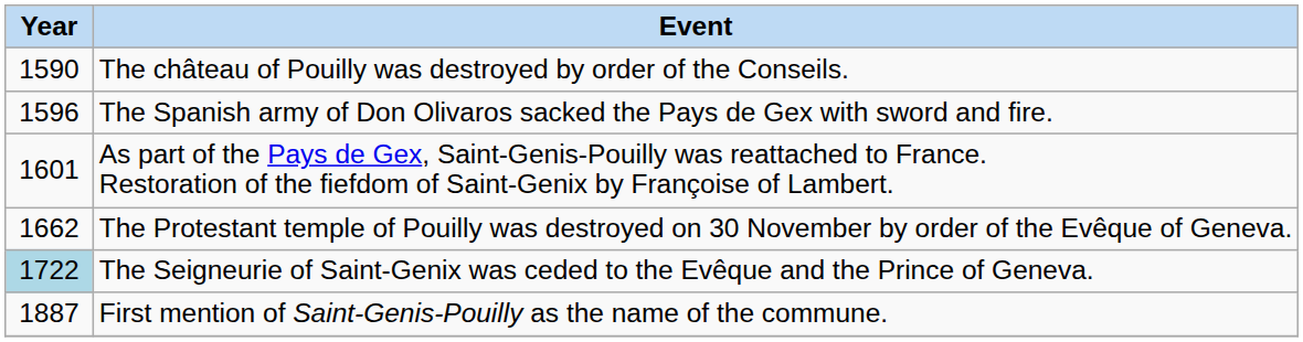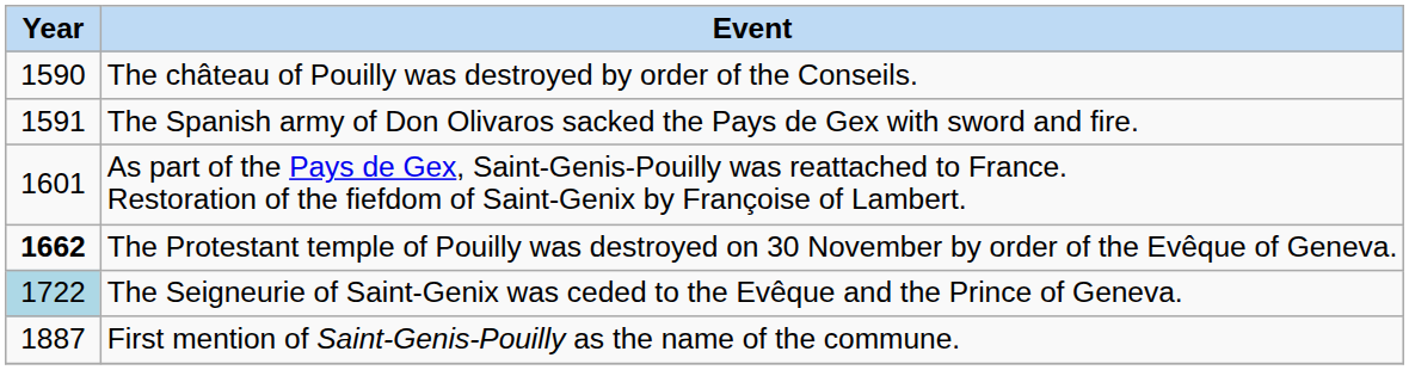row 3 | Year: 1596 -> 1591
row 5 | Year: normal -> bold
